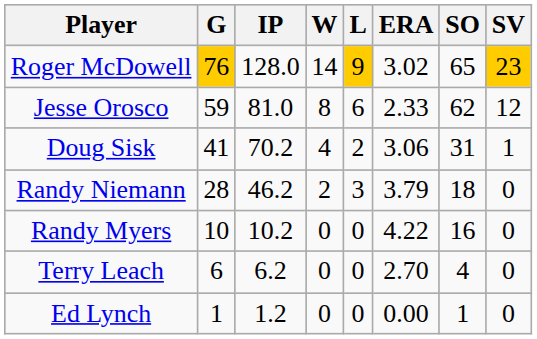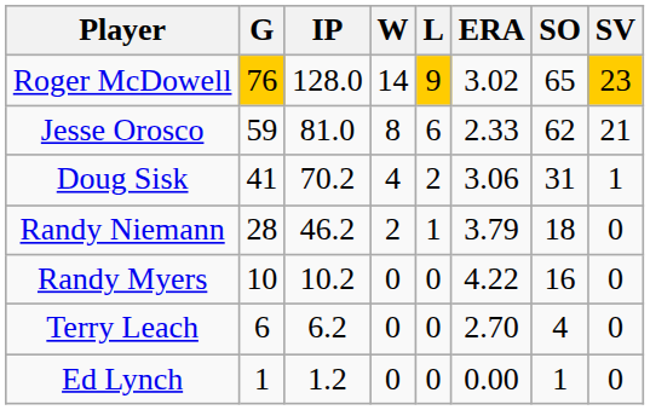Jesse Orosco | SV: 12 -> 21
Randy Niemann | L: 3 -> 1
